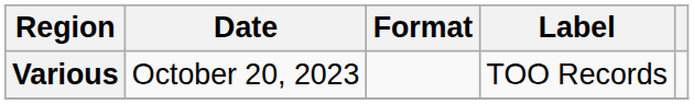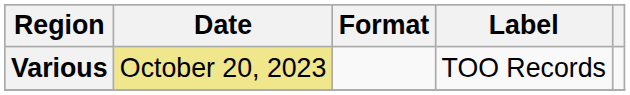Various | Date: no background -> khaki background
